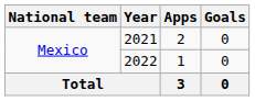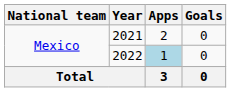2022 | Apps: no background -> lightblue background
